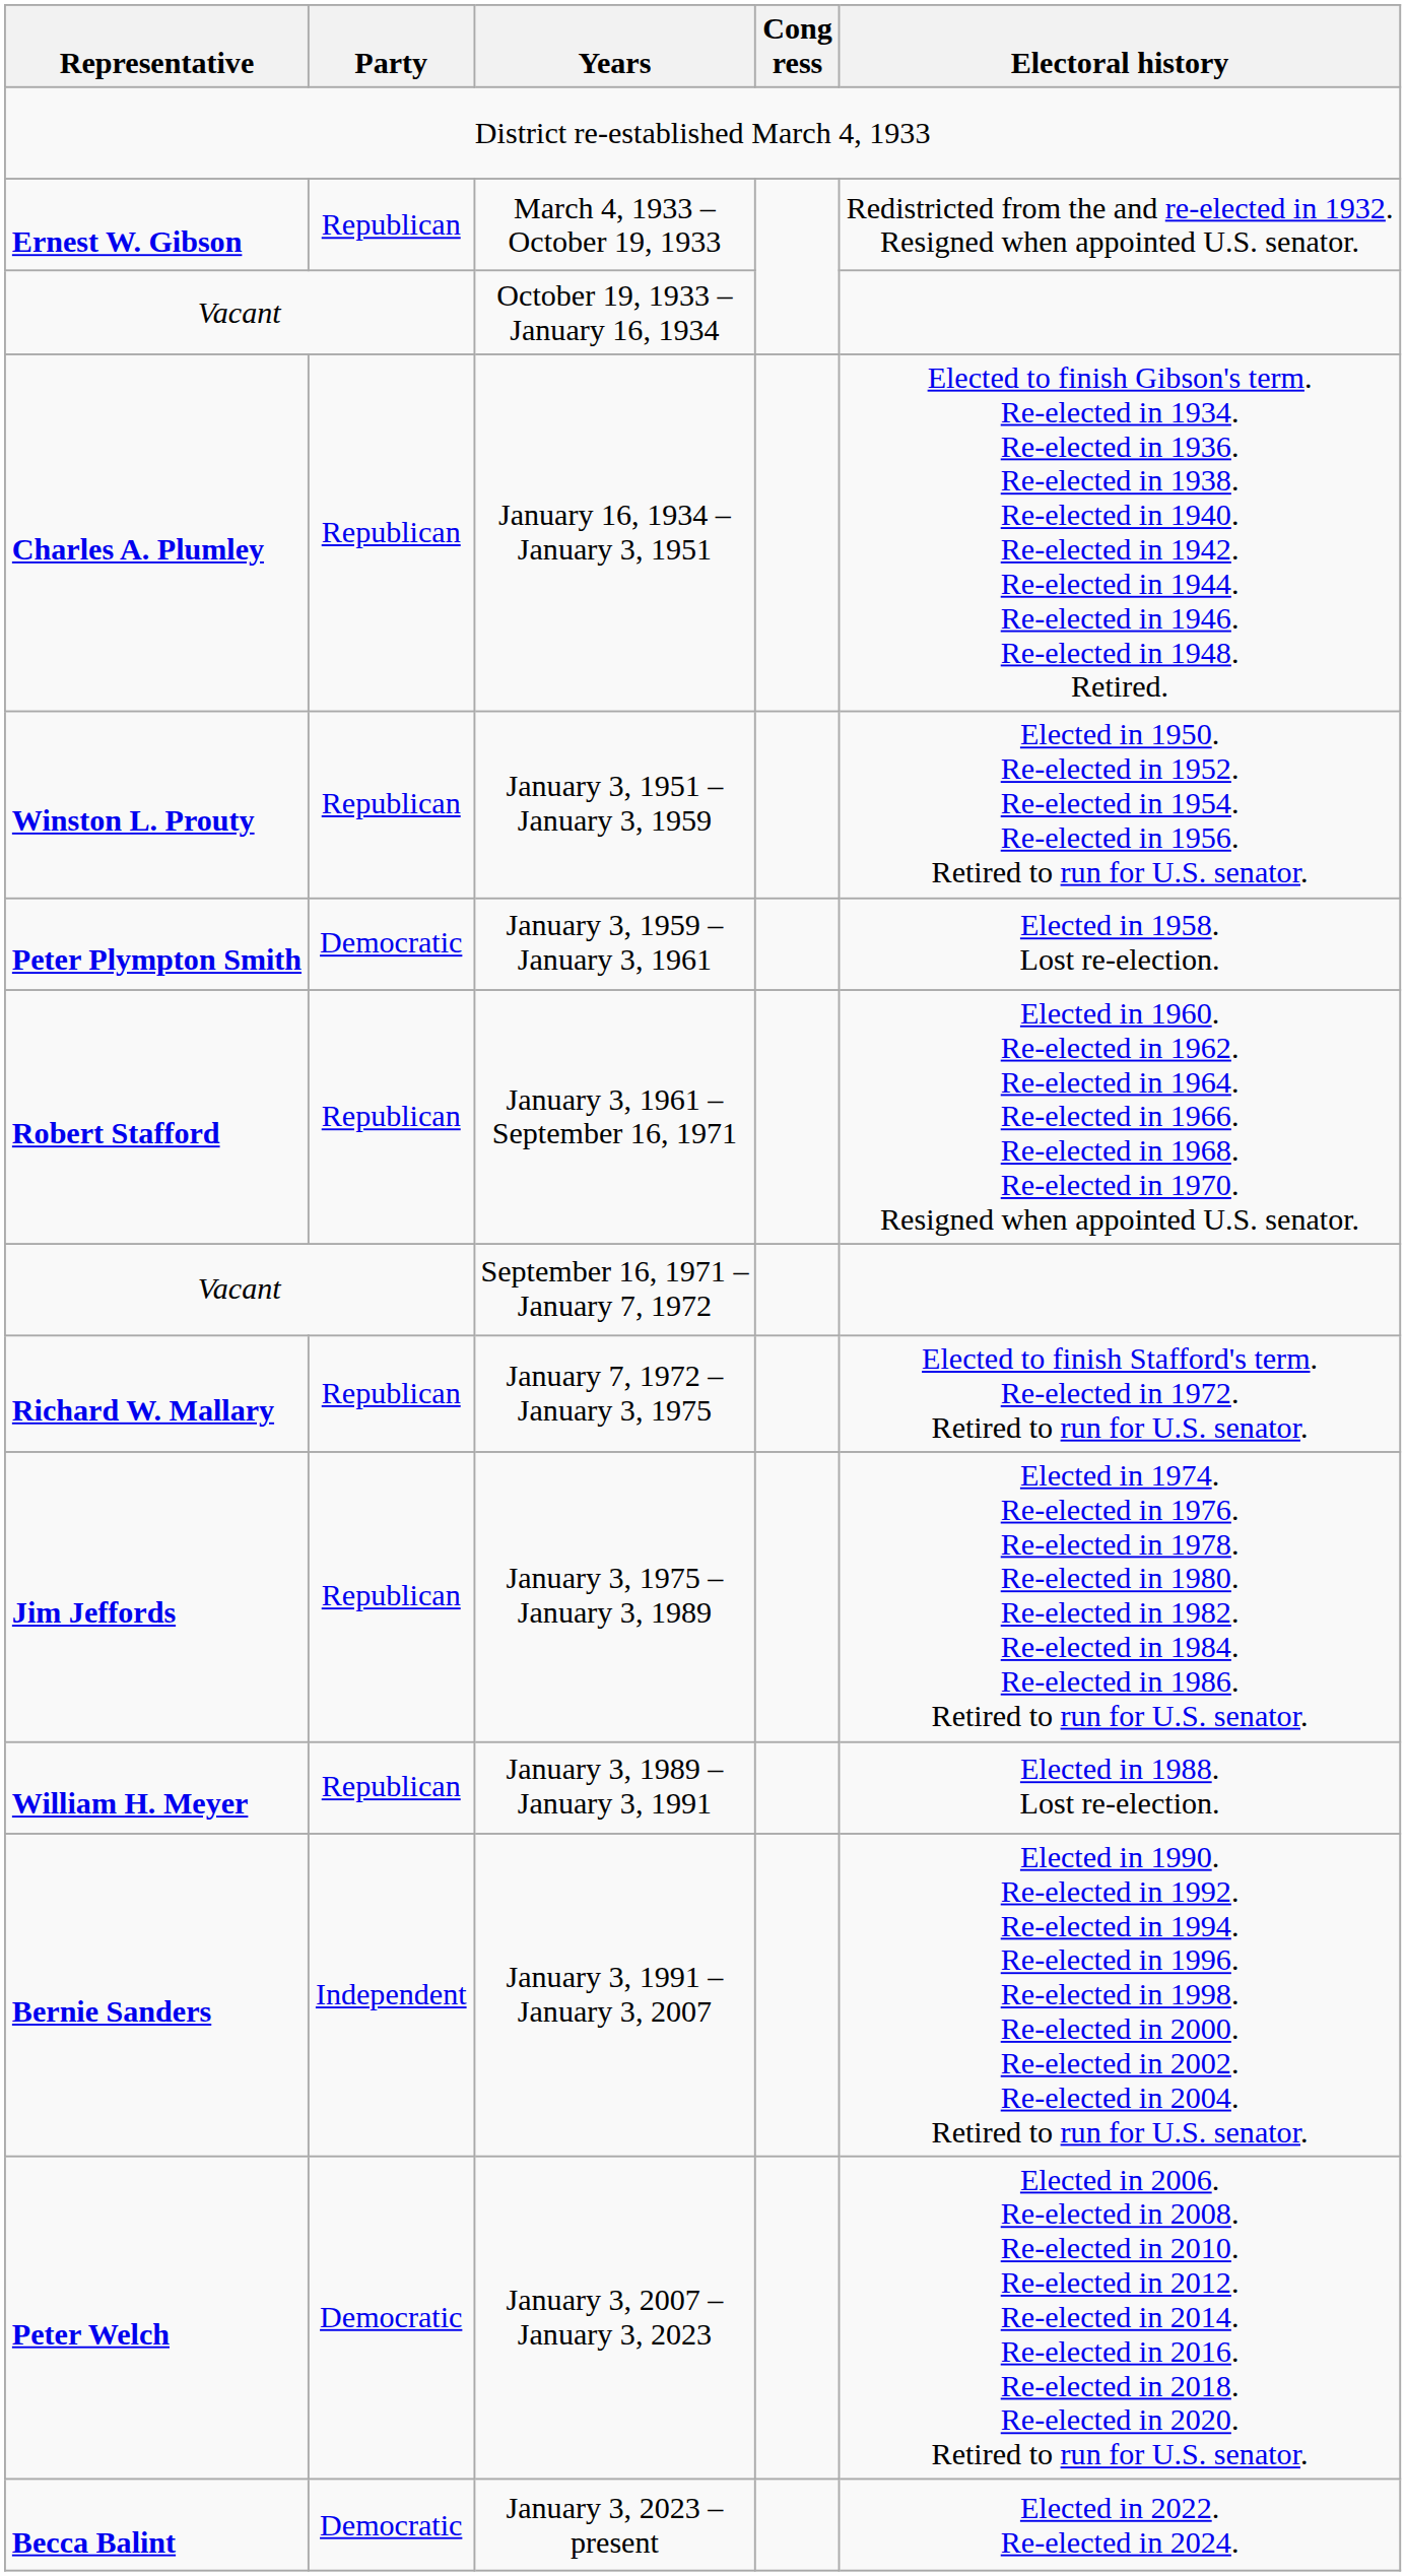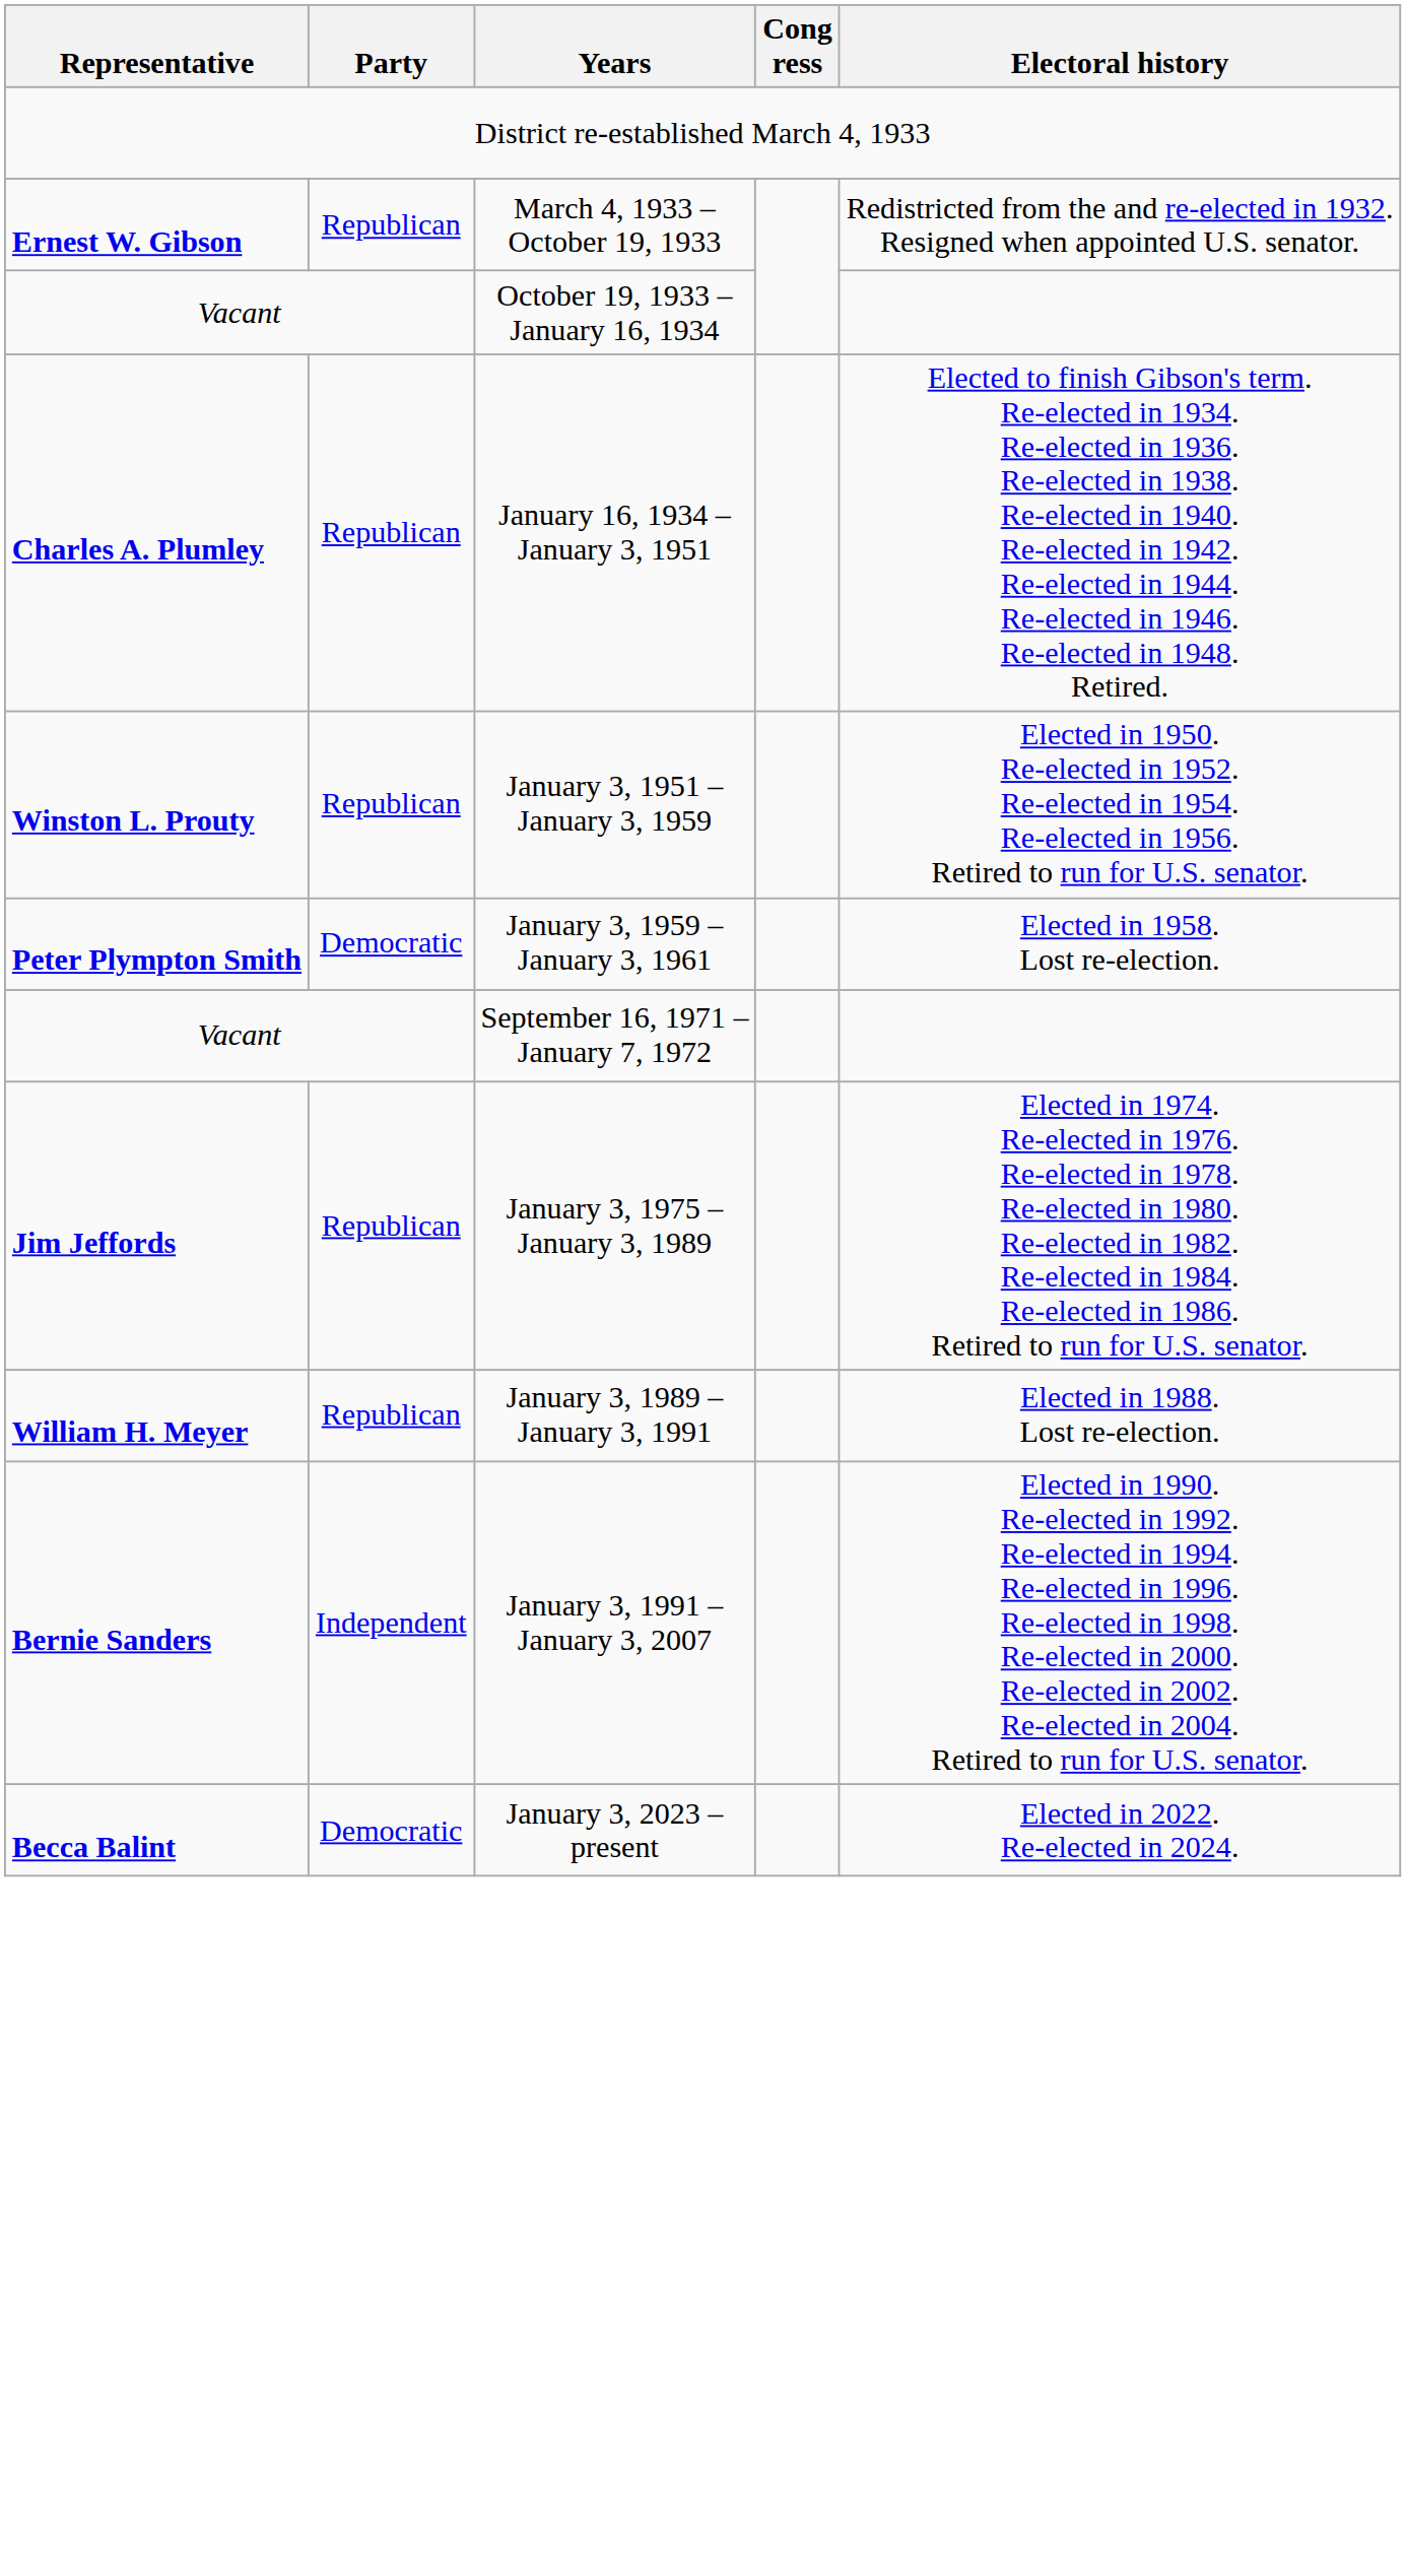- row: Robert Stafford | Republican | January 3, 1961 – September 16, 1971 | Elected in 1960. Re-elected in 1962. Re-elected in 1964. Re-elected in 1966. Re-elected in 1968. Re-elected in 1970. Resigned when appointed U.S. senator.
- row: Richard W. Mallary | Republican | January 7, 1972 – January 3, 1975 | Elected to finish Stafford's term. Re-elected in 1972. Retired to run for U.S. senator.
- row: Peter Welch | Democratic | January 3, 2007 – January 3, 2023 | Elected in 2006. Re-elected in 2008. Re-elected in 2010. Re-elected in 2012. Re-elected in 2014. Re-elected in 2016. Re-elected in 2018. Re-elected in 2020. Retired to run for U.S. senator.
